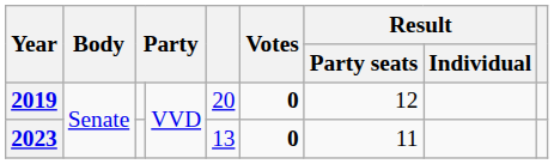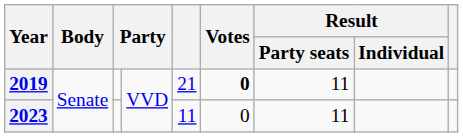2019 | column 5: 20 -> 21
2019 | Result / Party seats: 12 -> 11
2023 | column 5: 13 -> 11
2023 | Votes: bold -> normal
